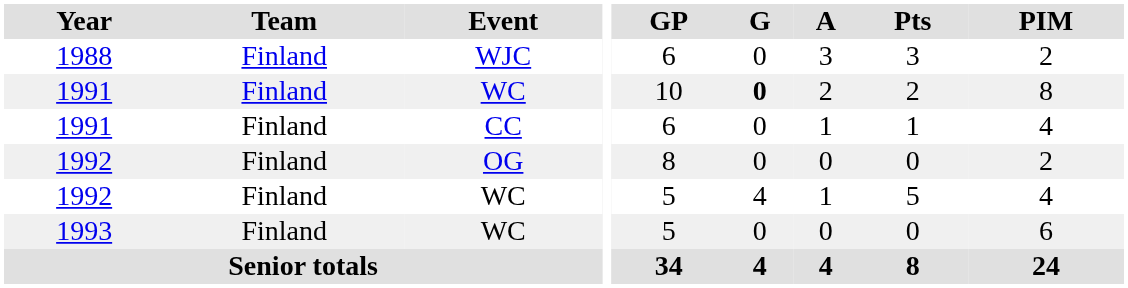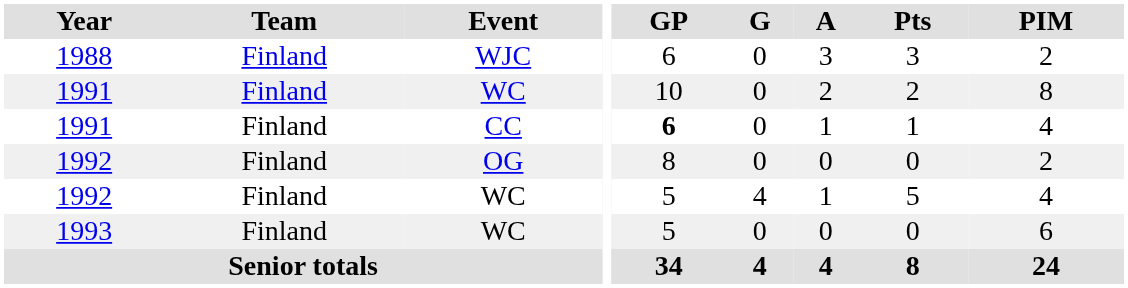1991 / WC | G: bold -> normal
1991 / CC | GP: normal -> bold
